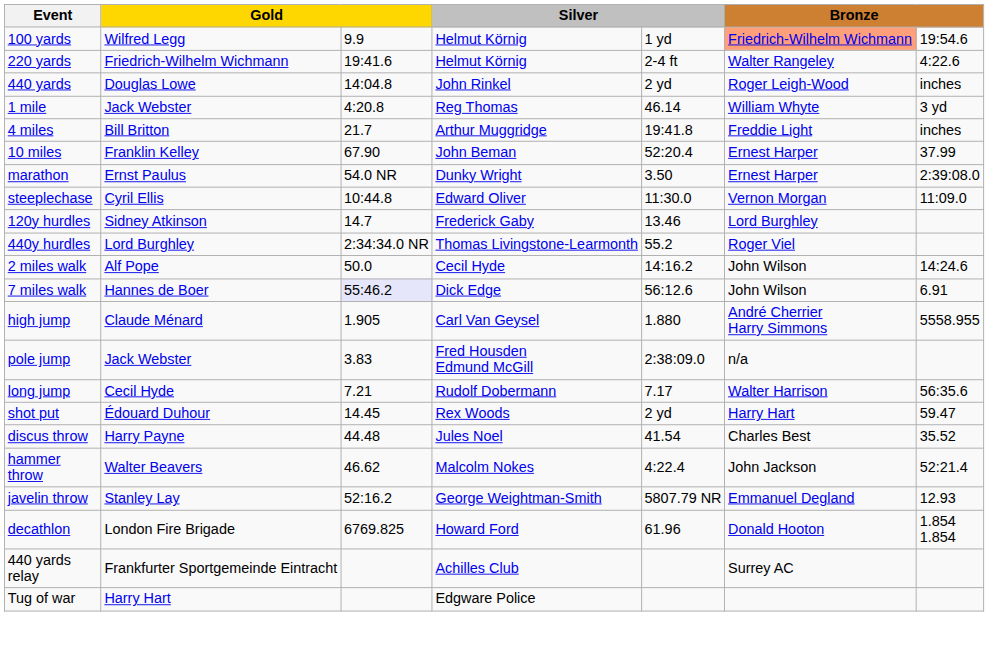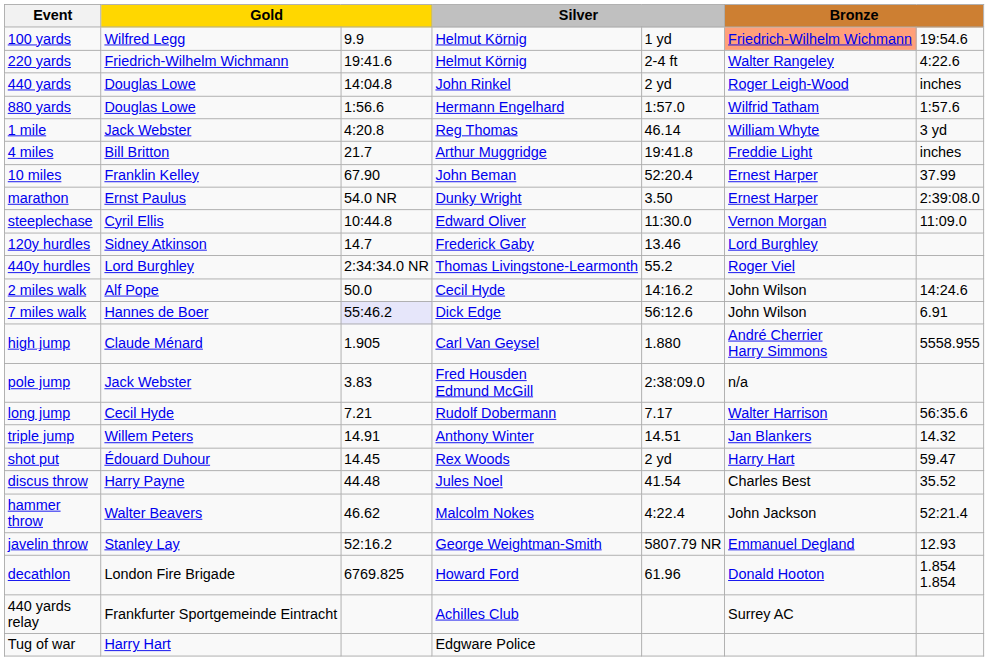+ row: 880 yards | Douglas Lowe | 1:56.6 | Hermann Engelhard | 1:57.0 | Wilfrid Tatham | 1:57.6
+ row: triple jump | Willem Peters | 14.91 | Anthony Winter | 14.51 | Jan Blankers | 14.32
